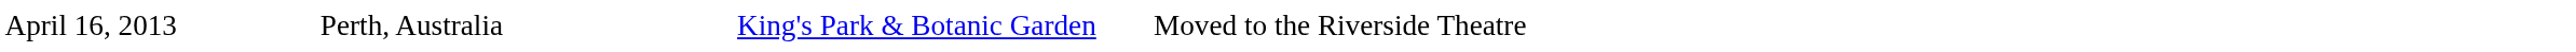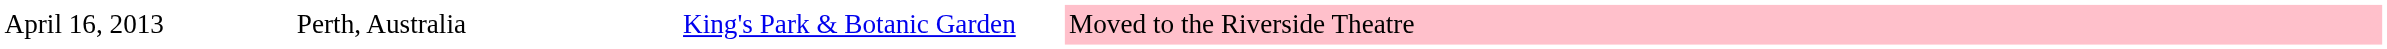April 16, 2013 | column 4: no background -> pink background
